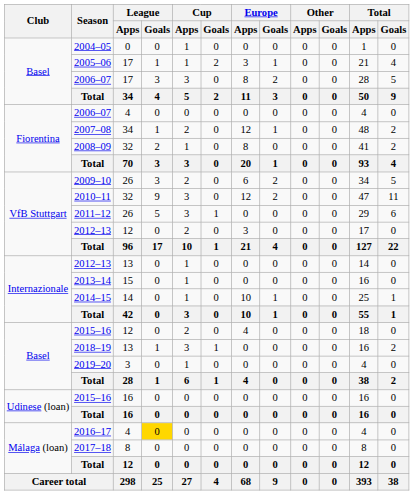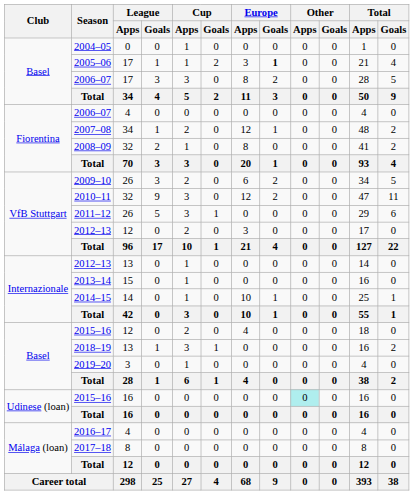2005–06 | Europe / Goals: normal -> bold
2015–16 / 16 | Other / Apps: no background -> paleturquoise background
2016–17 | League / Goals: gold background -> no background
